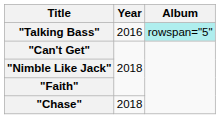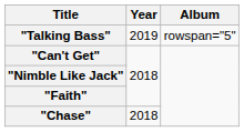"Talking Bass" | Year: 2016 -> 2019
"Talking Bass" | Album: paleturquoise background -> no background
